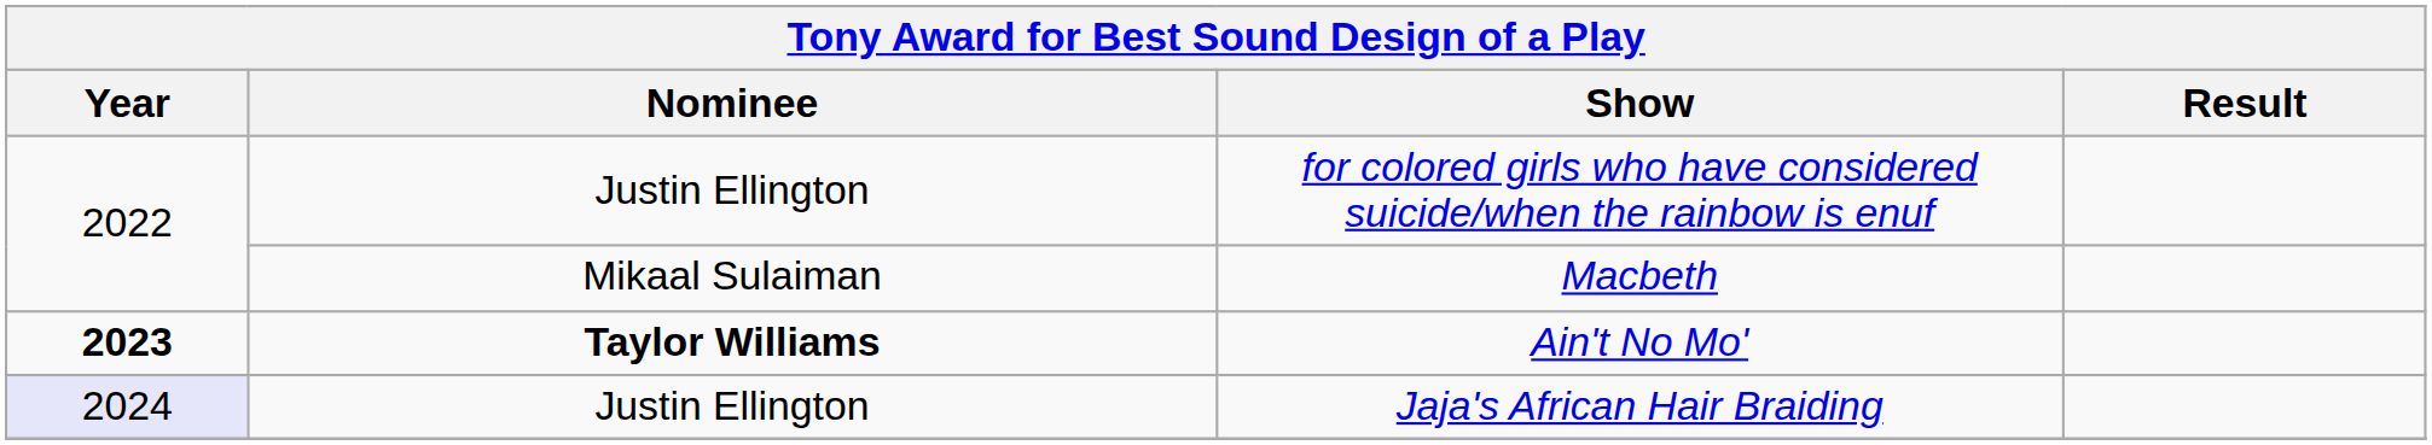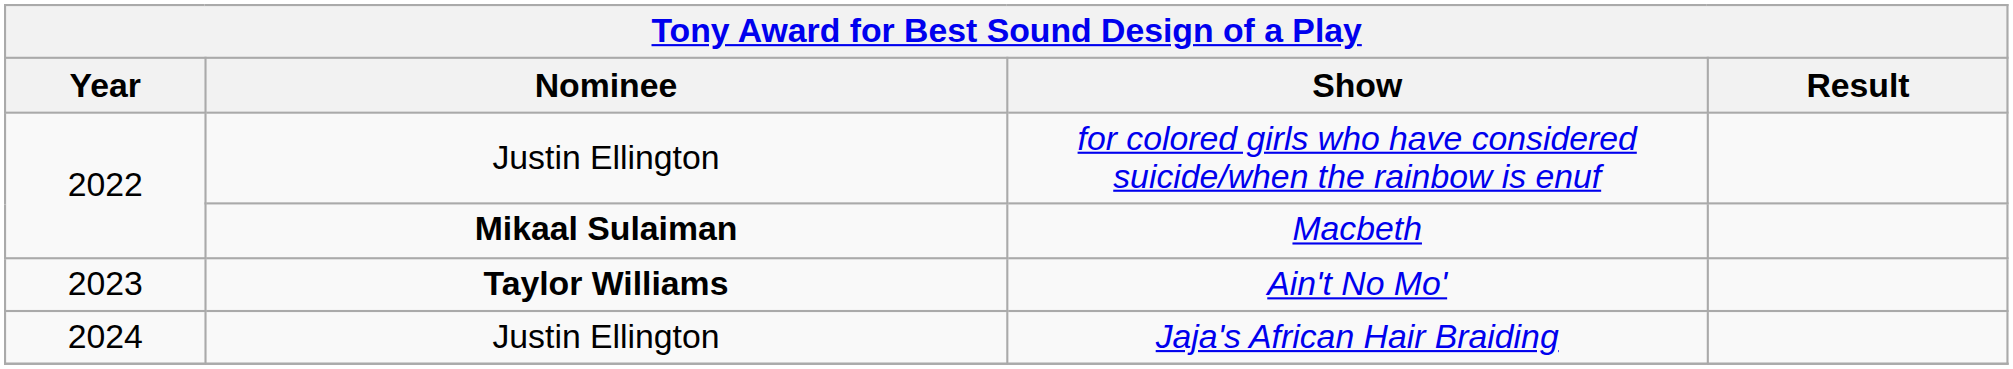Macbeth | Nominee: normal -> bold
Ain't No Mo' | Year: bold -> normal
Jaja's African Hair Braiding | Year: lavender background -> no background
